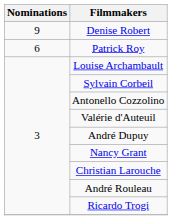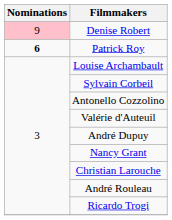Denise Robert | Nominations: no background -> pink background
Patrick Roy | Nominations: normal -> bold
